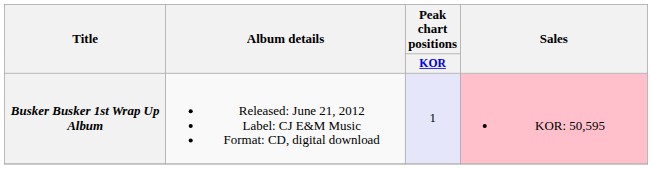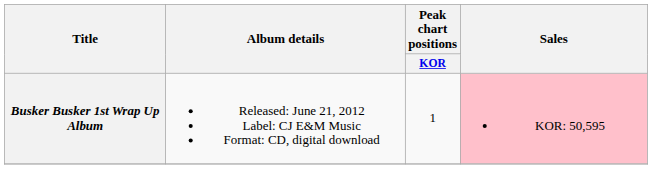Busker Busker 1st Wrap Up Album | Peak chart positions / KOR: lavender background -> no background
